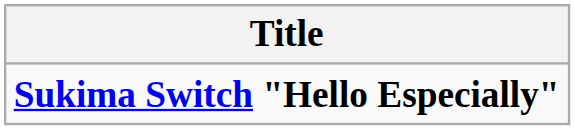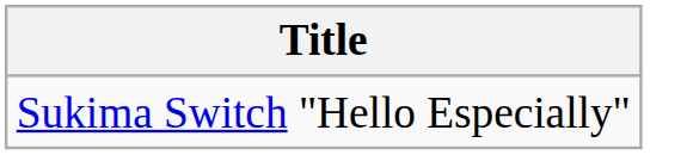row 2 | column 1: bold -> normal
